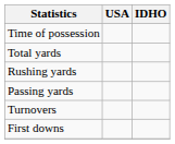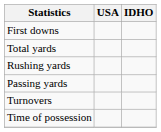rows swapped: First downs <-> Time of possession
